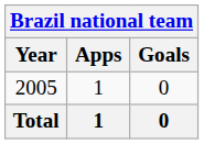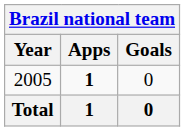2005 | Apps: normal -> bold
